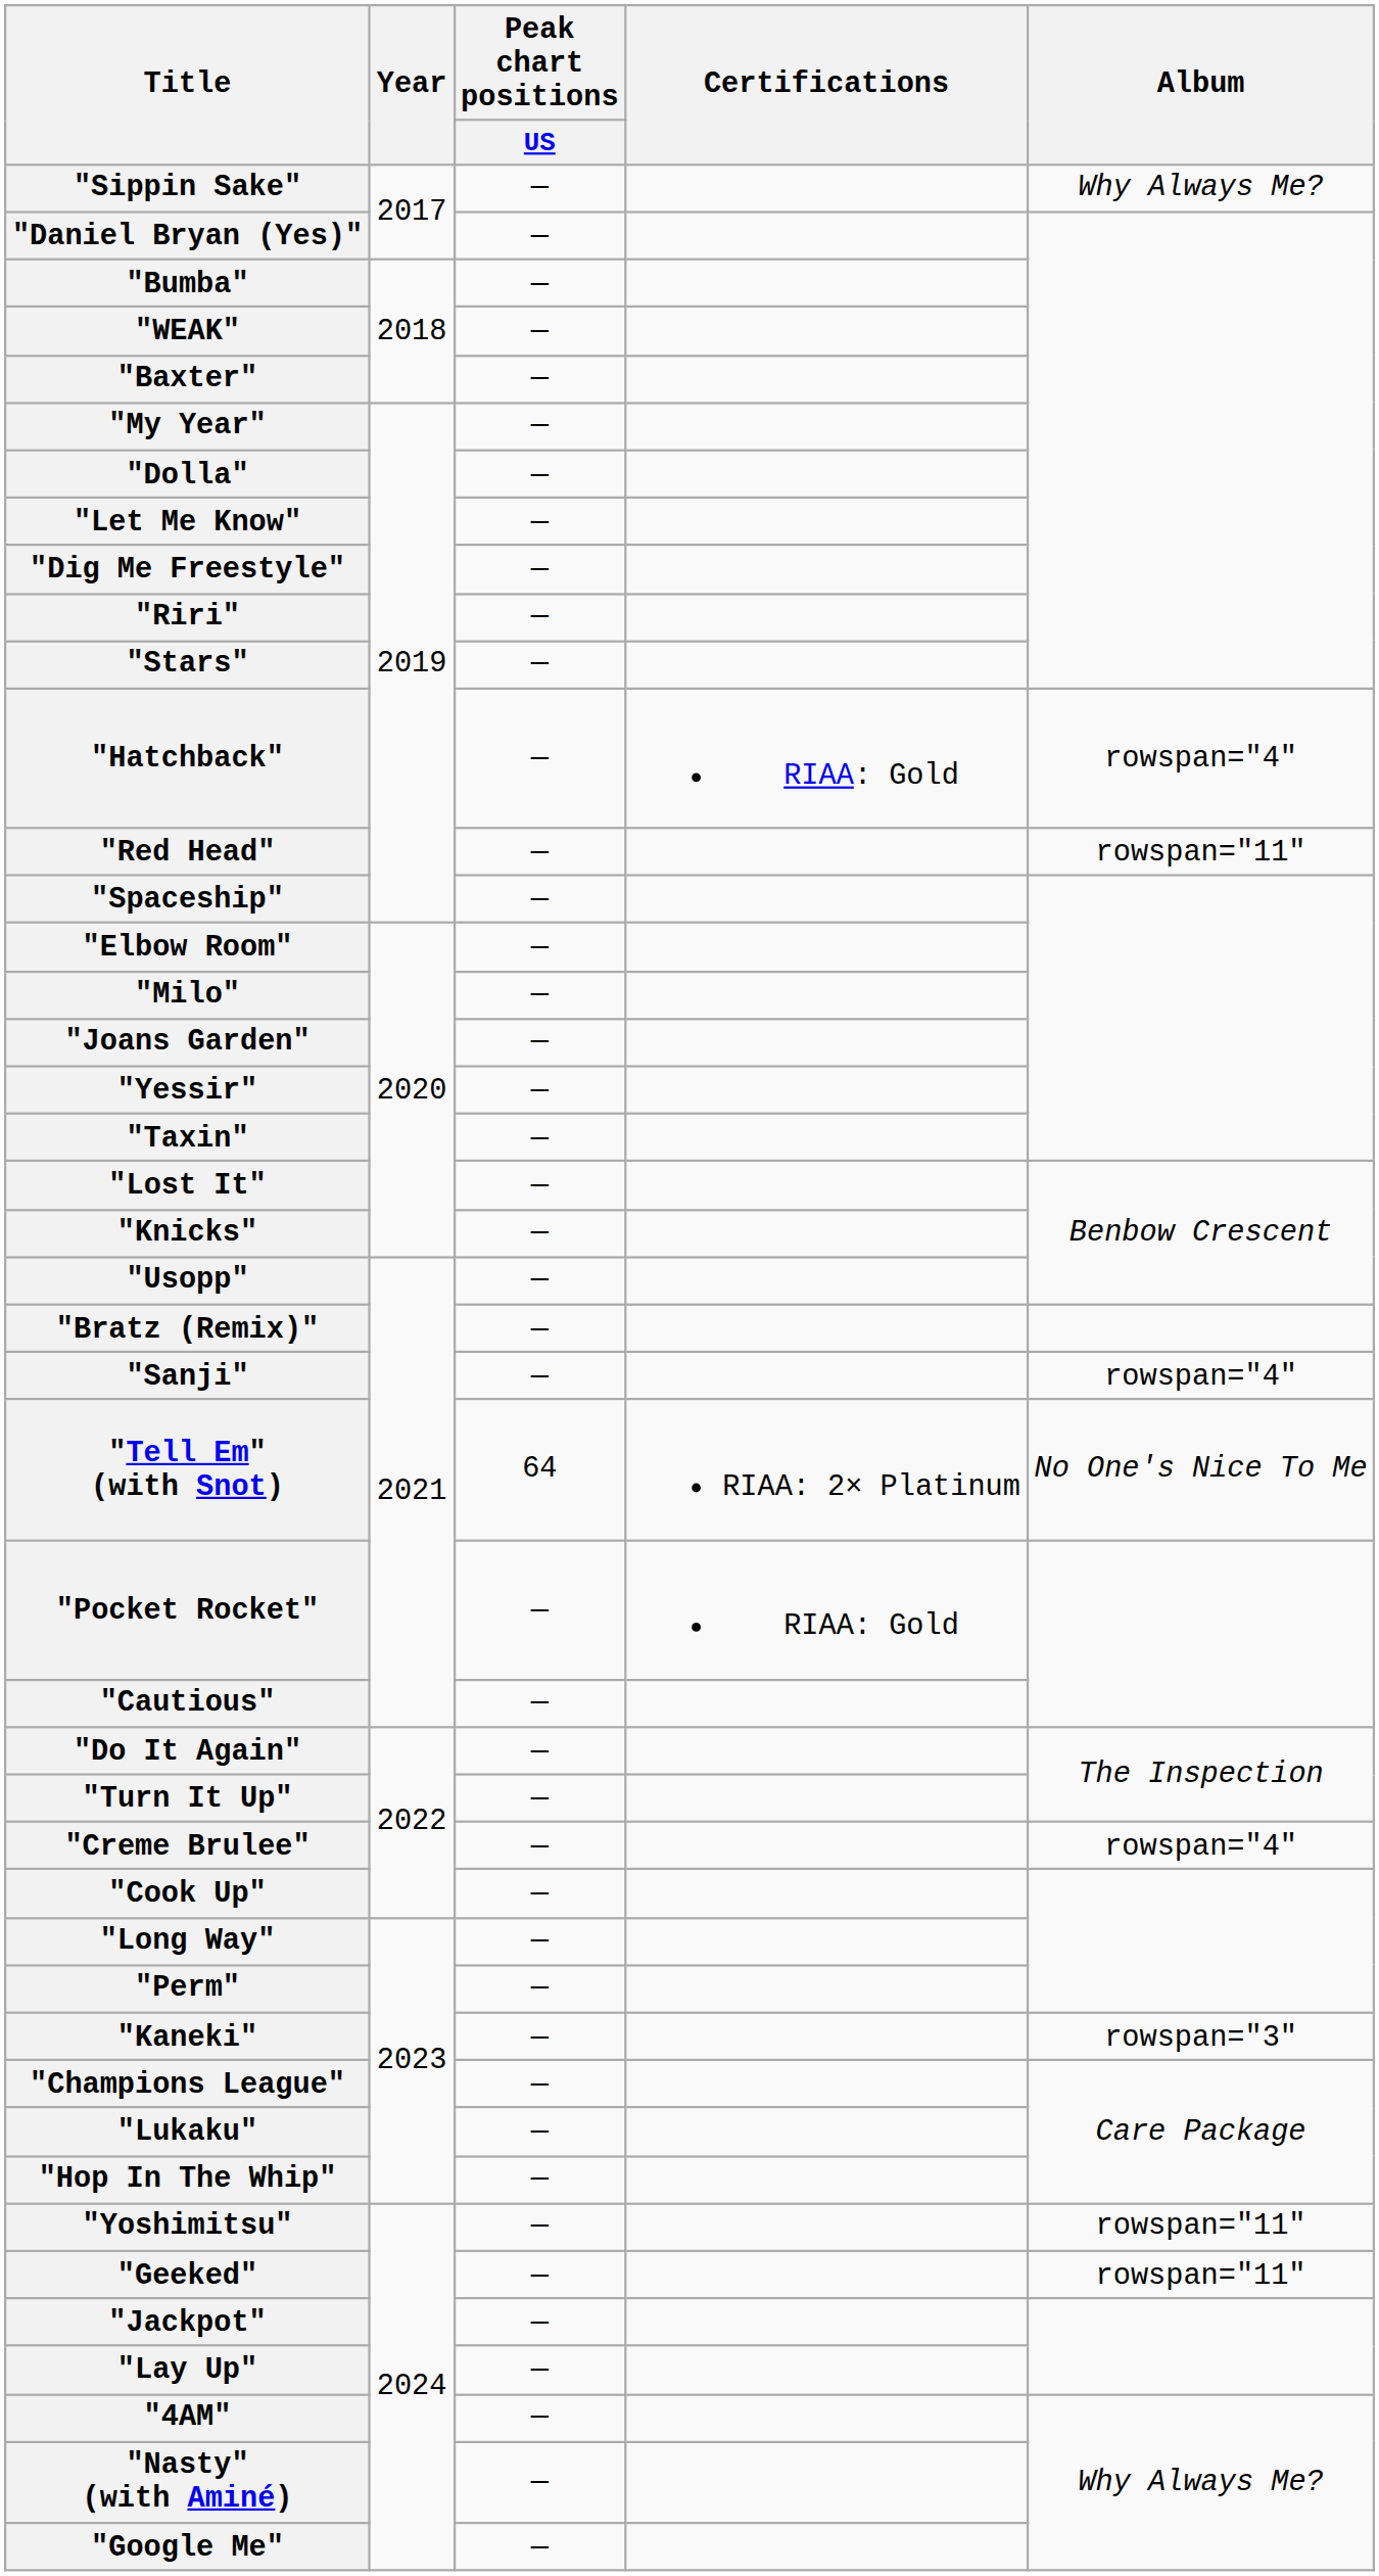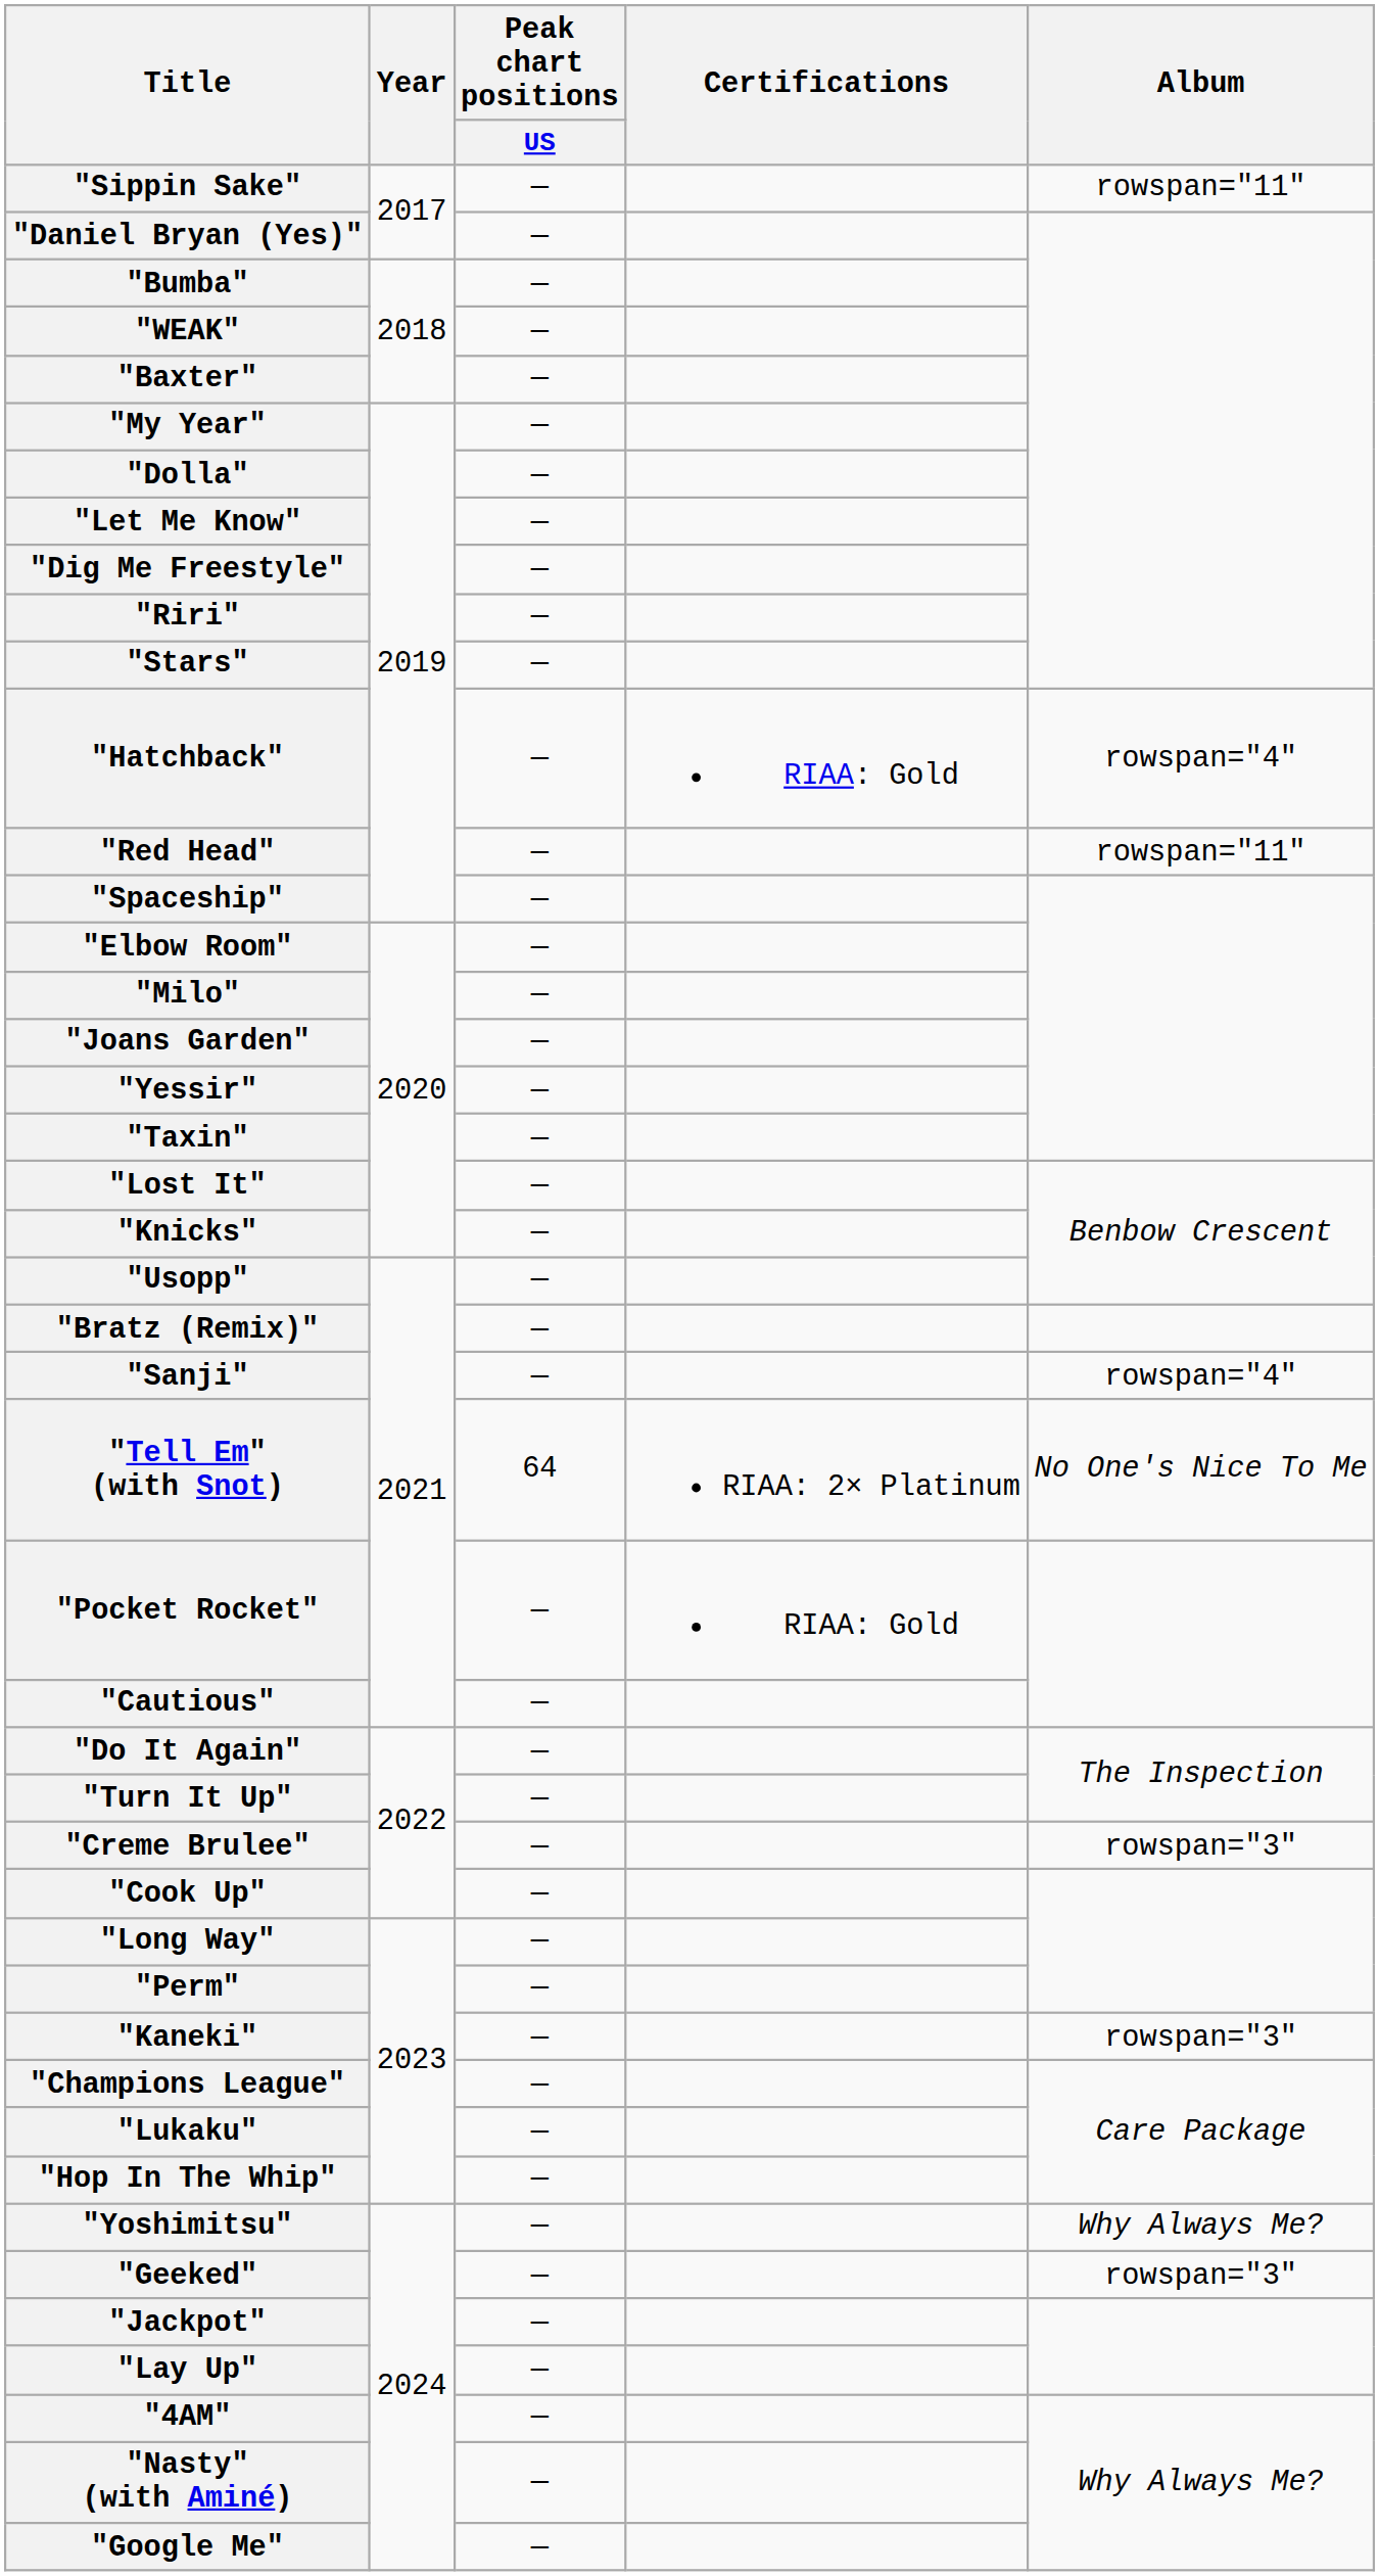"Sippin Sake" | Album: Why Always Me? -> rowspan="11"
"Creme Brulee" | Album: rowspan="4" -> rowspan="3"
"Yoshimitsu" | Album: rowspan="11" -> Why Always Me?
"Geeked" | Album: rowspan="11" -> rowspan="3"
